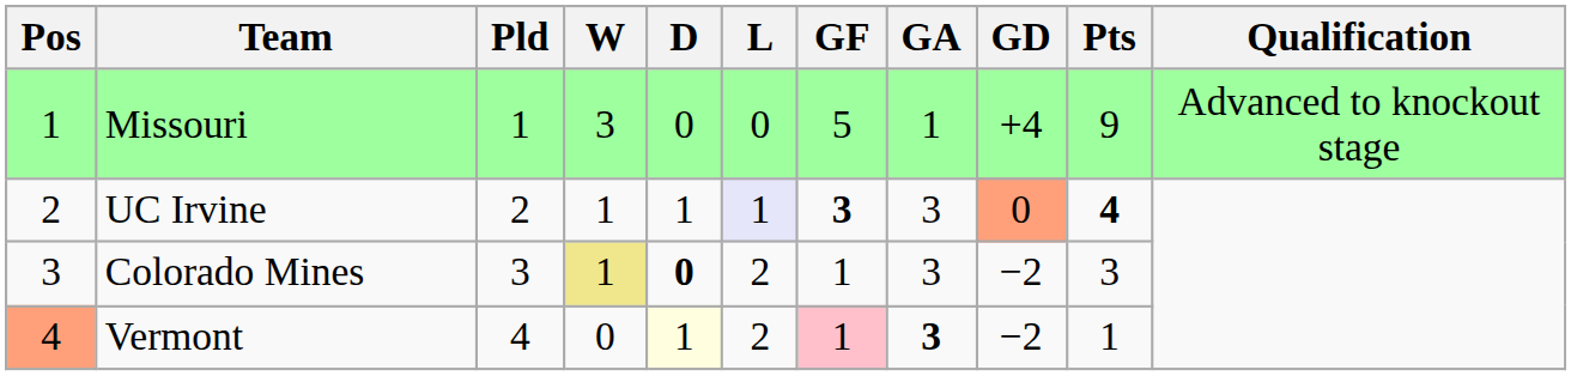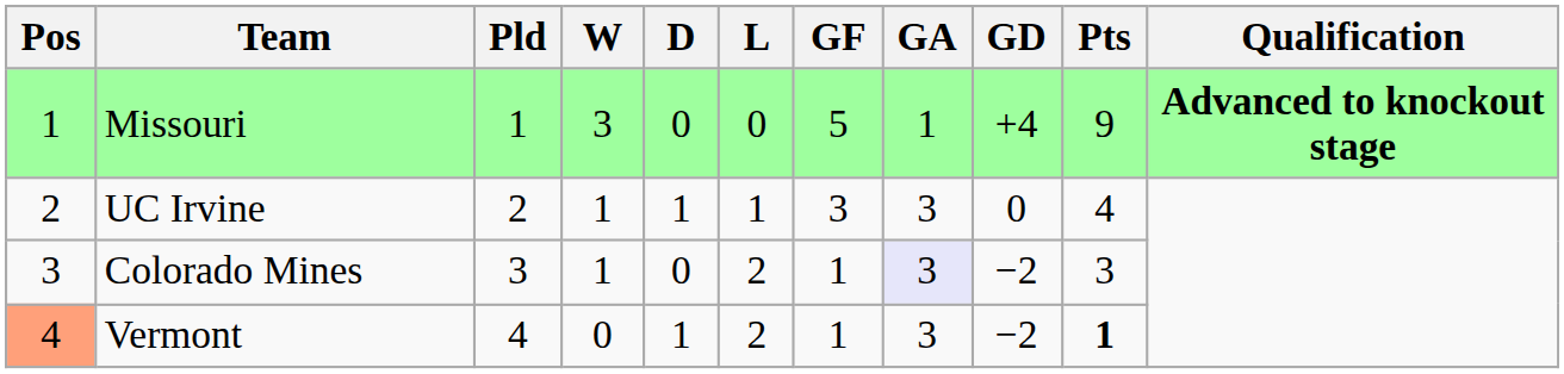Missouri | Qualification: normal -> bold
UC Irvine | L: lavender background -> no background
UC Irvine | GF: bold -> normal
UC Irvine | GD: lightsalmon background -> no background
UC Irvine | Pts: bold -> normal
Colorado Mines | W: khaki background -> no background
Colorado Mines | D: bold -> normal
Colorado Mines | GA: no background -> lavender background
Vermont | D: lightyellow background -> no background
Vermont | GF: pink background -> no background
Vermont | GA: bold -> normal
Vermont | Pts: normal -> bold
